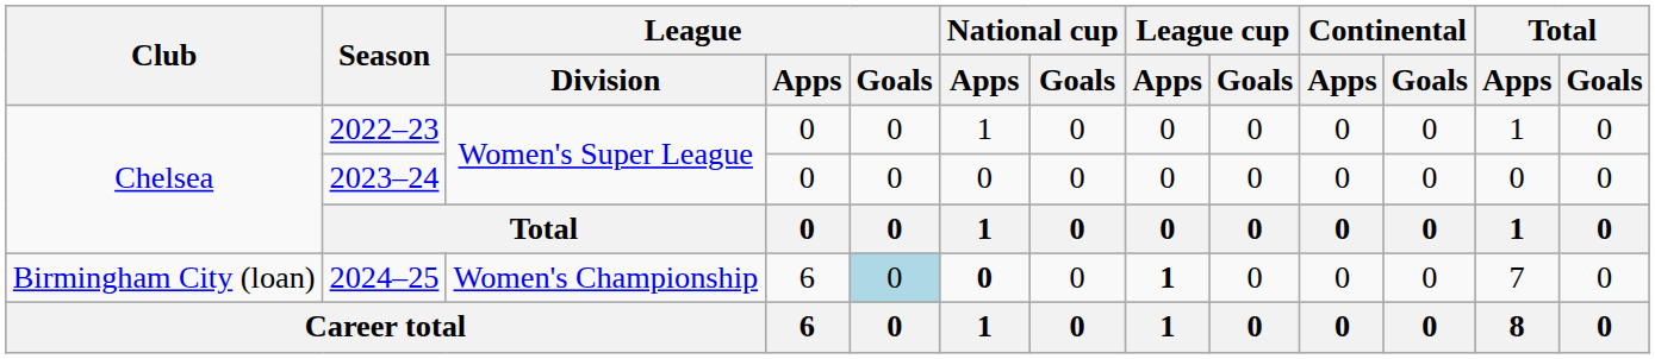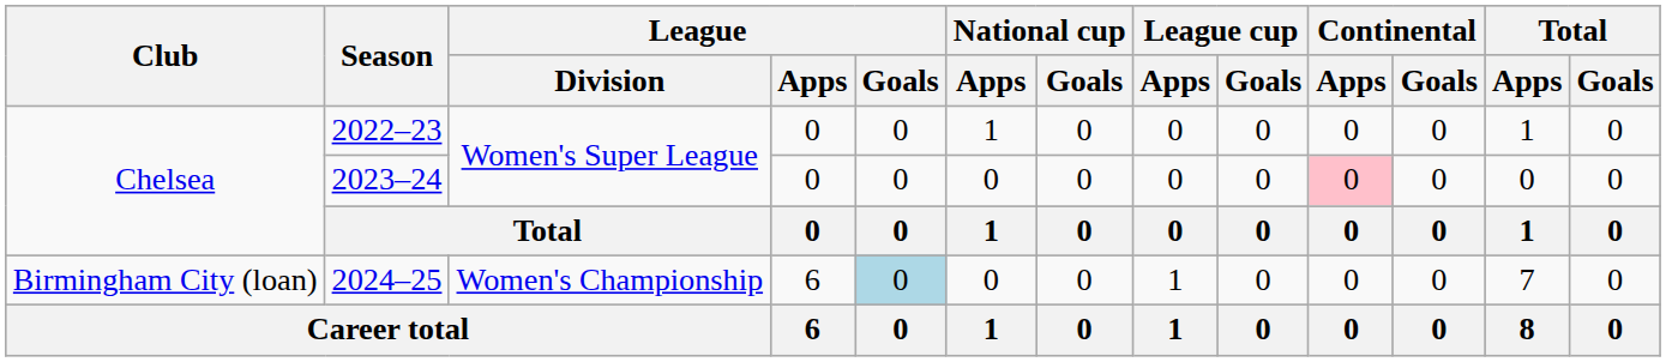2023–24 | Continental / Apps: no background -> pink background
2024–25 | National cup / Apps: bold -> normal
2024–25 | League cup / Apps: bold -> normal
